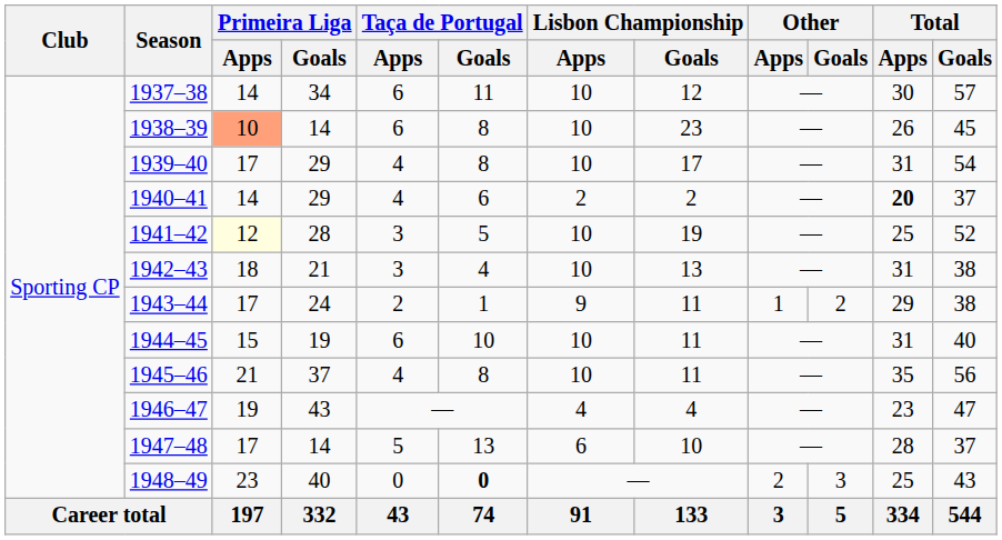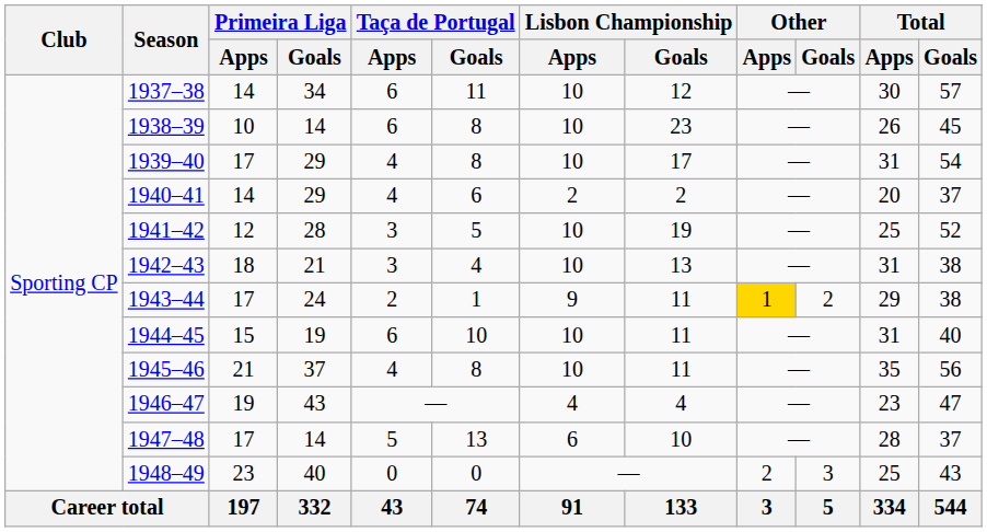1938–39 | Primeira Liga / Apps: lightsalmon background -> no background
1940–41 | Total / Apps: bold -> normal
1941–42 | Primeira Liga / Apps: lightyellow background -> no background
1943–44 | Other / Apps: no background -> gold background
1948–49 | Taça de Portugal / Goals: bold -> normal
